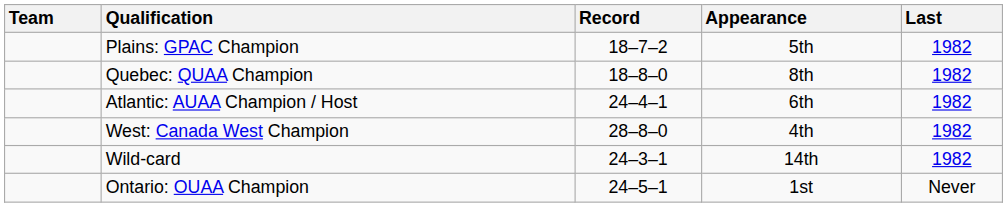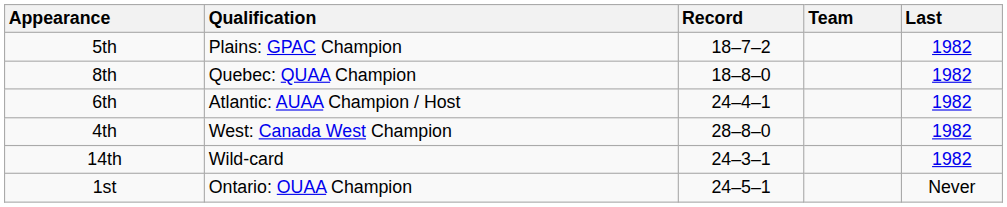columns swapped: Team <-> Appearance
